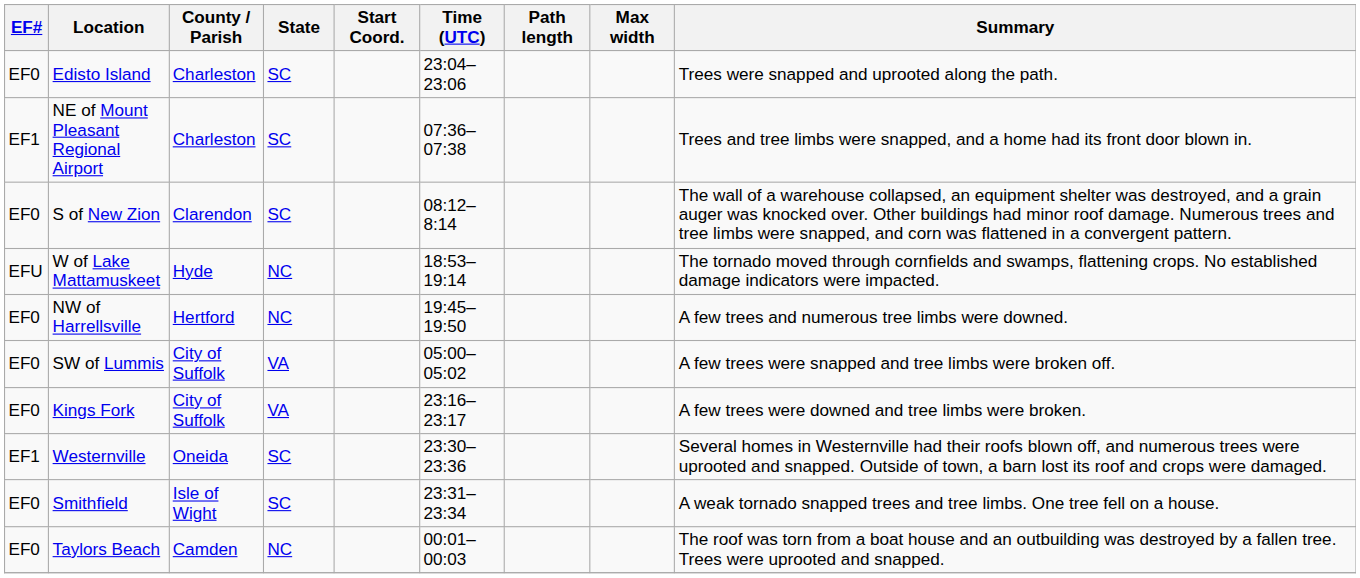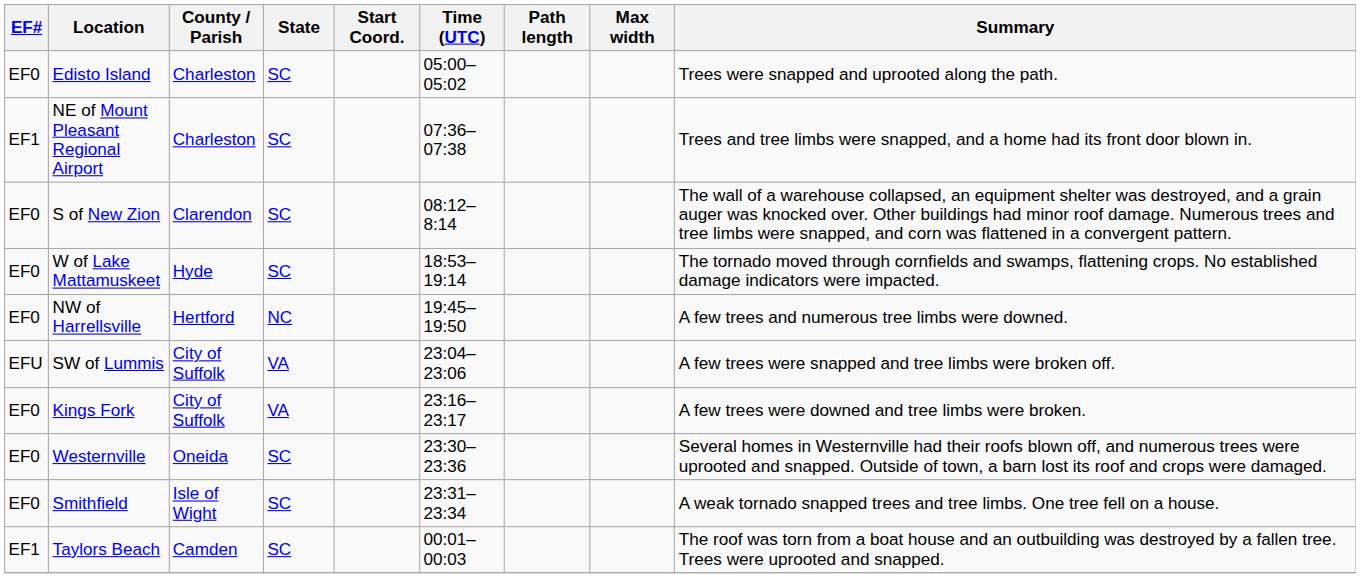Edisto Island | Time (UTC): 23:04–23:06 -> 05:00–05:02
W of Lake Mattamuskeet | EF#: EFU -> EF0
W of Lake Mattamuskeet | State: NC -> SC
SW of Lummis | EF#: EF0 -> EFU
SW of Lummis | Time (UTC): 05:00–05:02 -> 23:04–23:06
Westernville | EF#: EF1 -> EF0
Taylors Beach | EF#: EF0 -> EF1
Taylors Beach | State: NC -> SC
